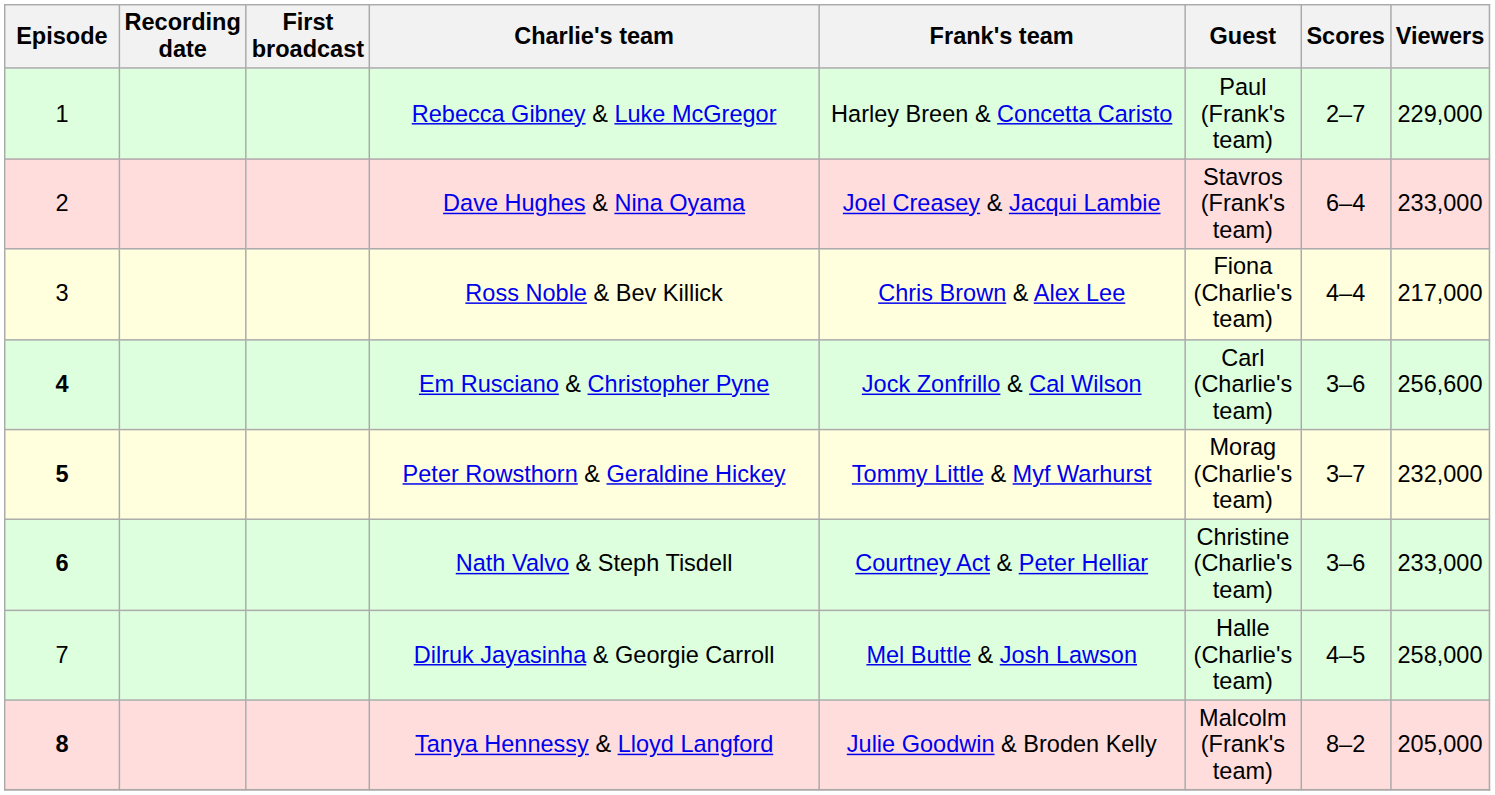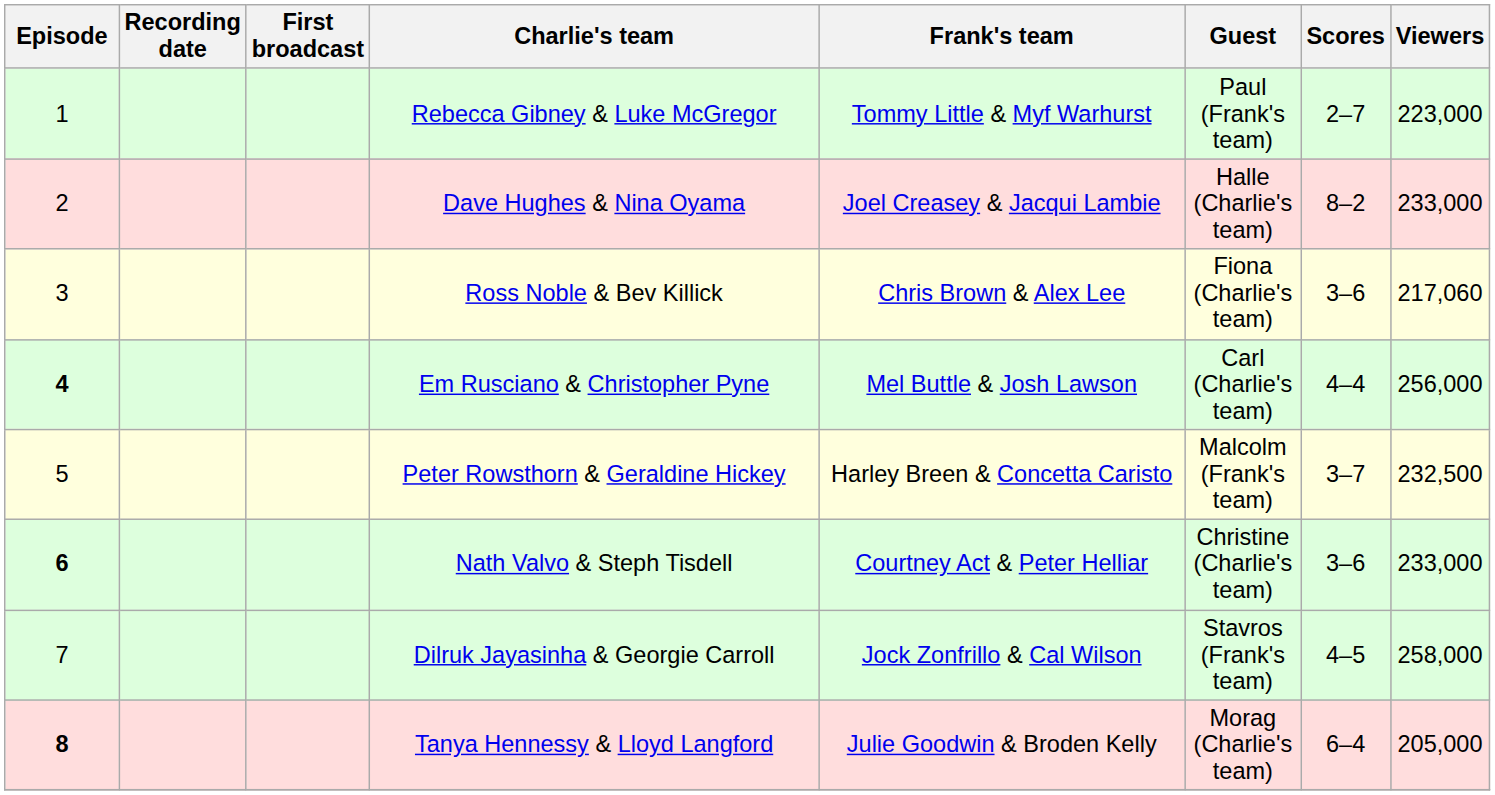Rebecca Gibney & Luke McGregor | Frank's team: Harley Breen & Concetta Caristo -> Tommy Little & Myf Warhurst
Rebecca Gibney & Luke McGregor | Viewers: 229,000 -> 223,000
Dave Hughes & Nina Oyama | Guest: Stavros (Frank's team) -> Halle (Charlie's team)
Dave Hughes & Nina Oyama | Scores: 6–4 -> 8–2
Ross Noble & Bev Killick | Scores: 4–4 -> 3–6
Ross Noble & Bev Killick | Viewers: 217,000 -> 217,060
Em Rusciano & Christopher Pyne | Frank's team: Jock Zonfrillo & Cal Wilson -> Mel Buttle & Josh Lawson
Em Rusciano & Christopher Pyne | Scores: 3–6 -> 4–4
Em Rusciano & Christopher Pyne | Viewers: 256,600 -> 256,000
Peter Rowsthorn & Geraldine Hickey | Episode: bold -> normal
Peter Rowsthorn & Geraldine Hickey | Frank's team: Tommy Little & Myf Warhurst -> Harley Breen & Concetta Caristo
Peter Rowsthorn & Geraldine Hickey | Guest: Morag (Charlie's team) -> Malcolm (Frank's team)
Peter Rowsthorn & Geraldine Hickey | Viewers: 232,000 -> 232,500
Dilruk Jayasinha & Georgie Carroll | Frank's team: Mel Buttle & Josh Lawson -> Jock Zonfrillo & Cal Wilson
Dilruk Jayasinha & Georgie Carroll | Guest: Halle (Charlie's team) -> Stavros (Frank's team)
Tanya Hennessy & Lloyd Langford | Guest: Malcolm (Frank's team) -> Morag (Charlie's team)
Tanya Hennessy & Lloyd Langford | Scores: 8–2 -> 6–4
